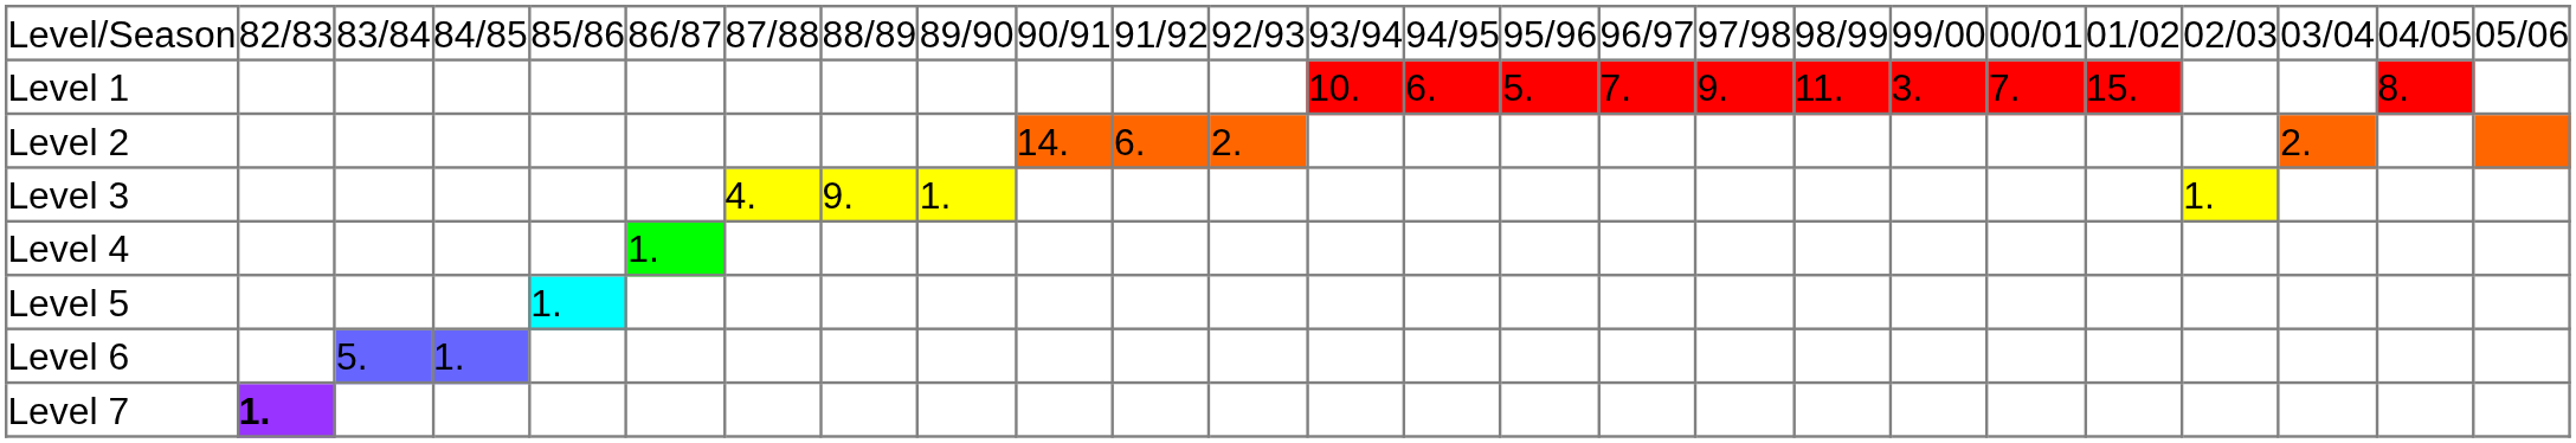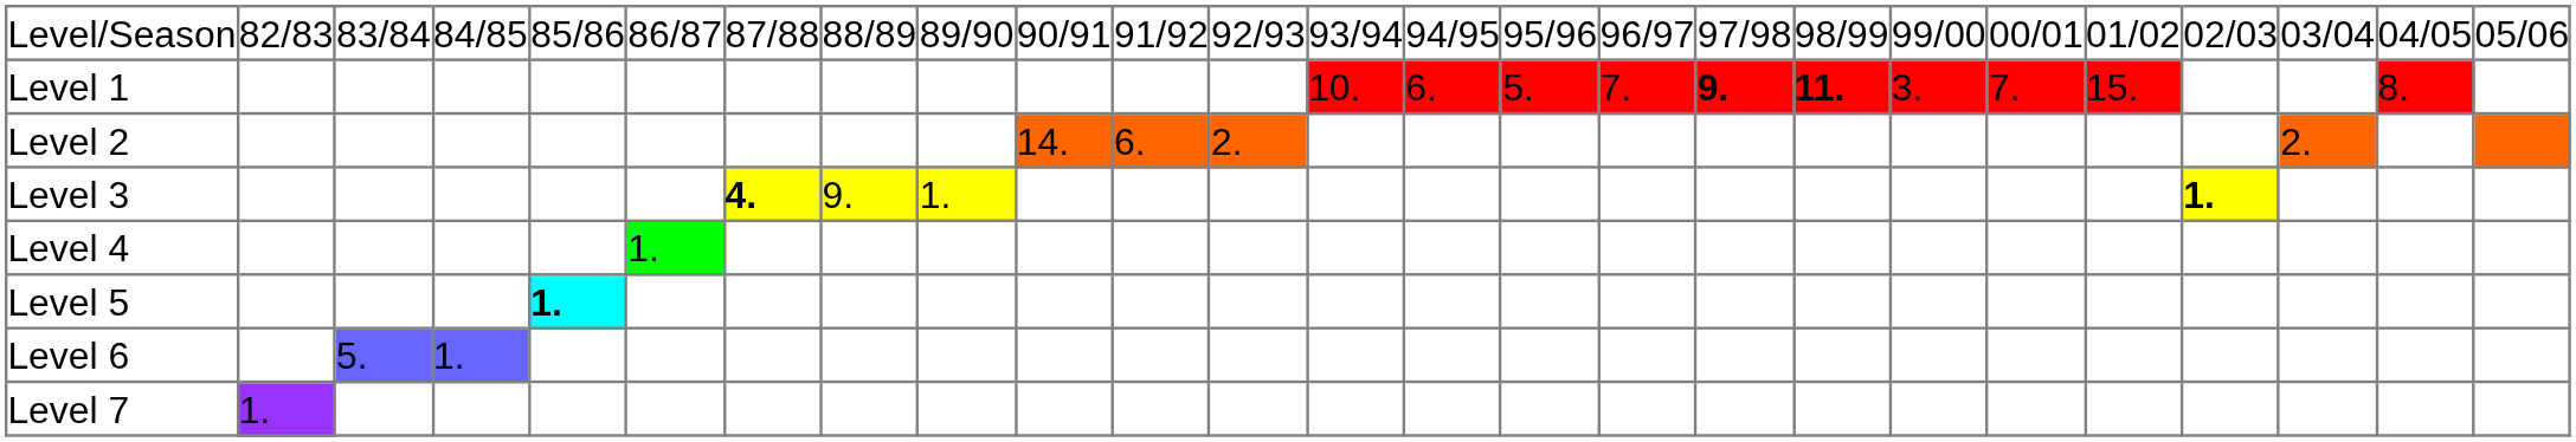Level 1 | column 17: normal -> bold
Level 1 | column 18: normal -> bold
Level 3 | column 7: normal -> bold
Level 3 | column 22: normal -> bold
Level 5 | column 5: normal -> bold
Level 7 | column 2: bold -> normal
